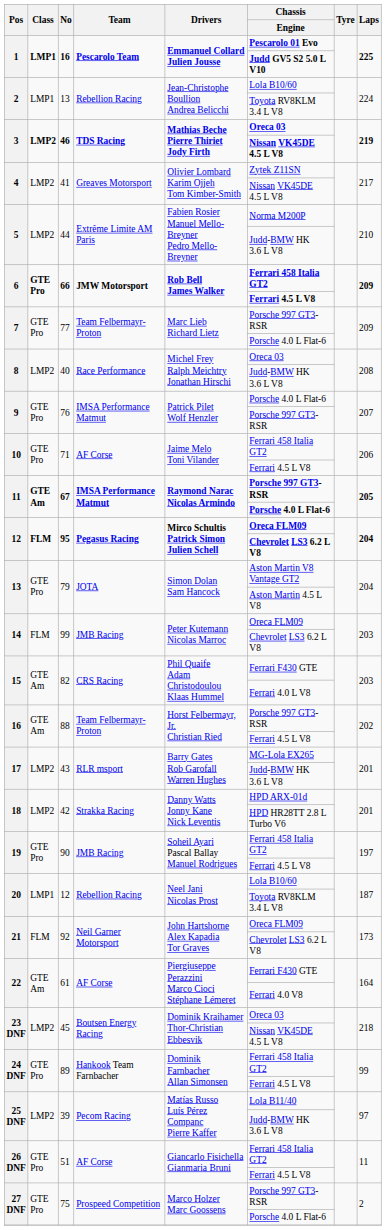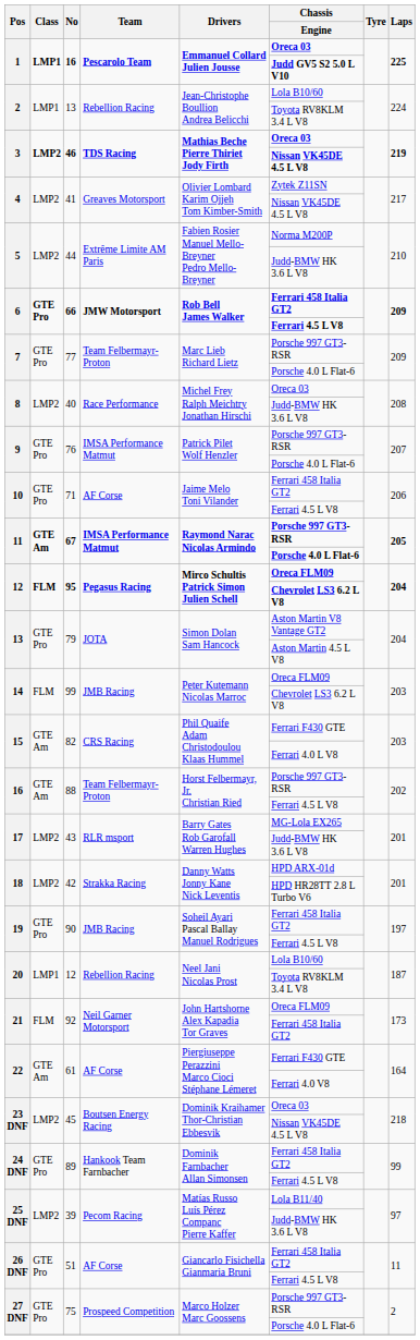row 3 | Chassis / Engine: Pescarolo 01 Evo -> Oreca 03
row 19 | Chassis / Engine: Porsche 4.0 L Flat-6 -> Porsche 997 GT3-RSR
row 20 | Chassis / Engine: Porsche 997 GT3-RSR -> Porsche 4.0 L Flat-6
row 44 | Chassis / Engine: Chevrolet LS3 6.2 L V8 -> Ferrari 458 Italia GT2
